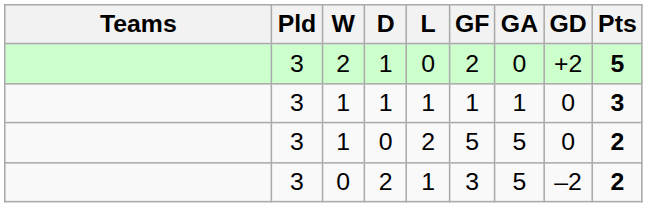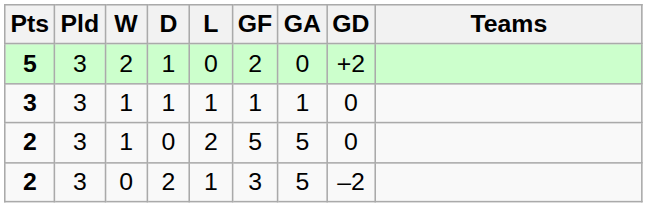columns swapped: Teams <-> Pts
